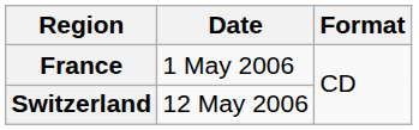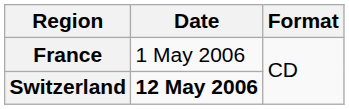Switzerland | Date: normal -> bold
